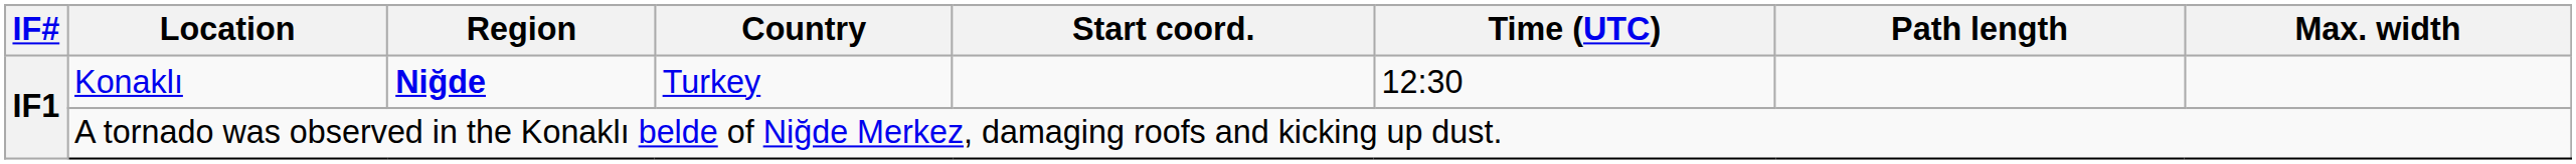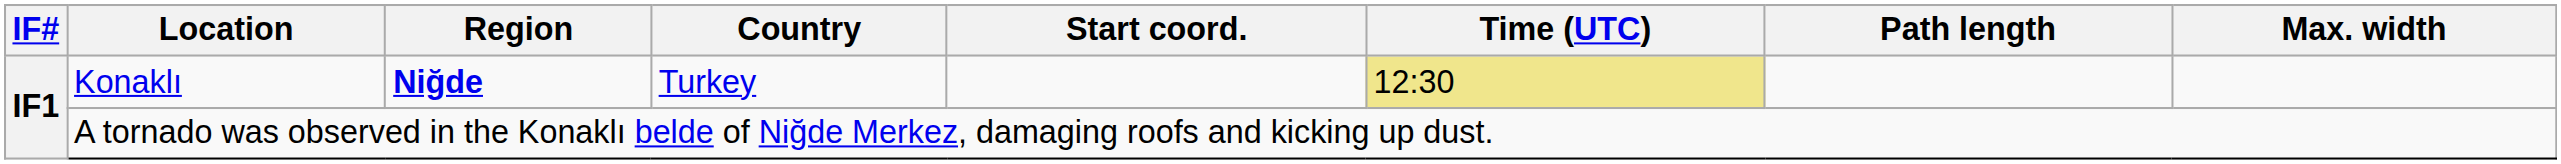Konaklı | Time (UTC): no background -> khaki background
